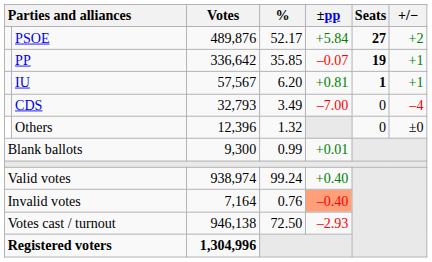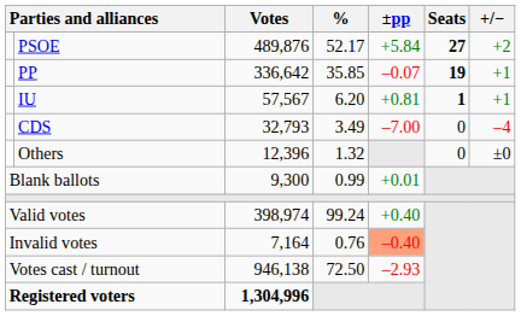Valid votes | Votes: 938,974 -> 398,974
